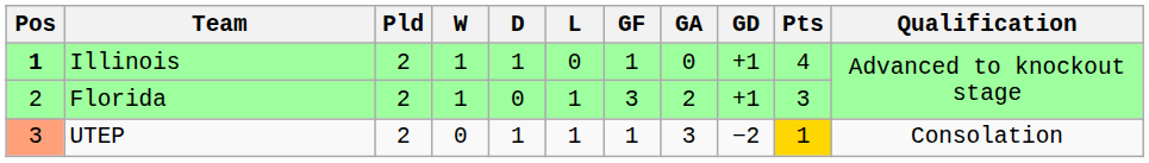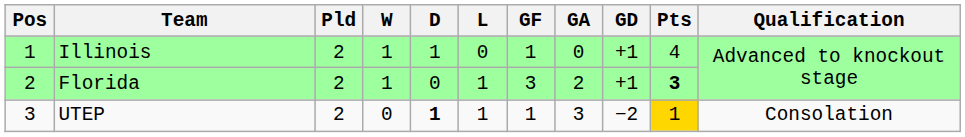Illinois | Pos: bold -> normal
Florida | Pts: normal -> bold
UTEP | Pos: lightsalmon background -> no background
UTEP | D: normal -> bold
